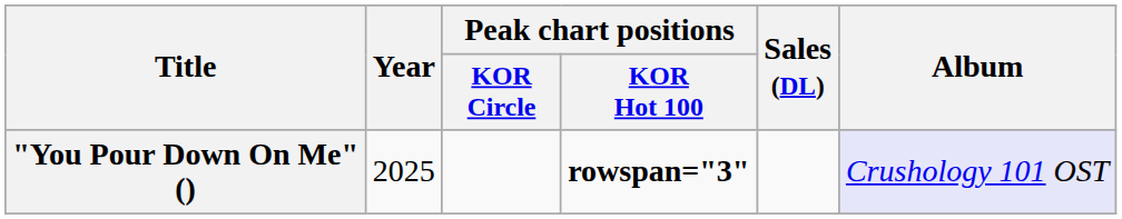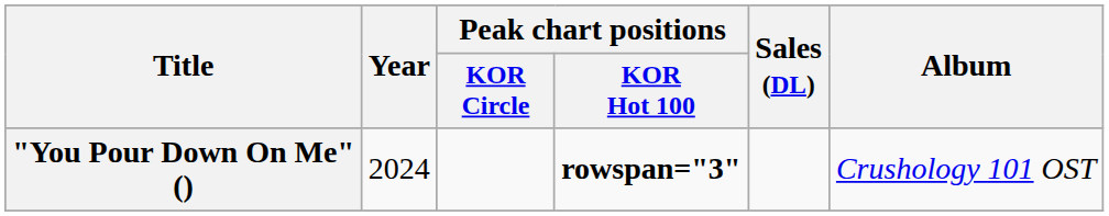"You Pour Down On Me" () | Year: 2025 -> 2024
"You Pour Down On Me" () | Album: lavender background -> no background
